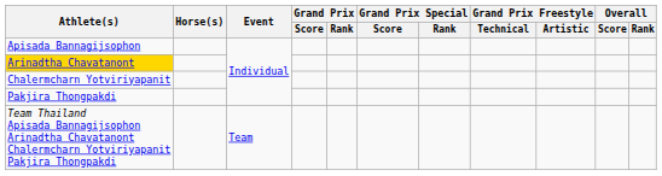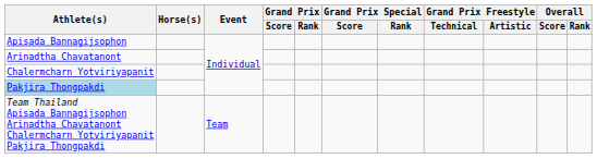Arinadtha Chavatanont | Athlete(s): gold background -> no background
Pakjira Thongpakdi | Athlete(s): no background -> lightblue background
